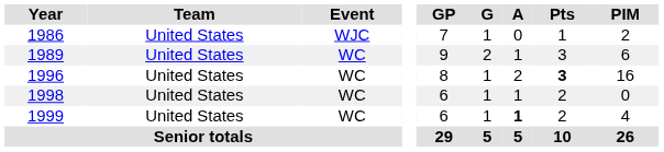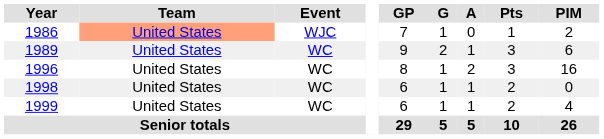1986 | Team: no background -> lightsalmon background
1996 | Pts: bold -> normal
1999 | A: bold -> normal
